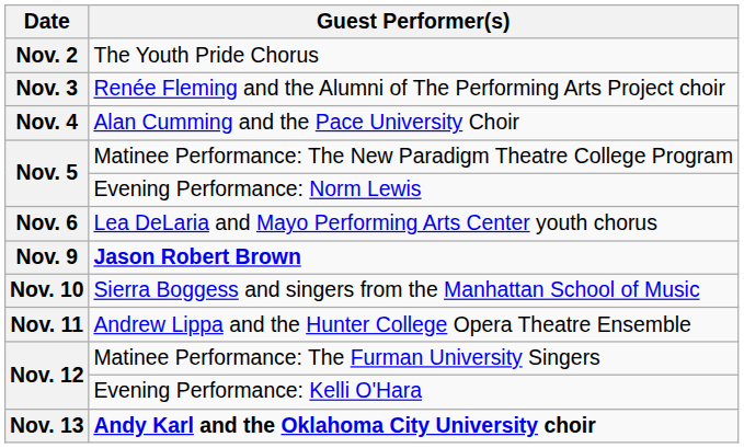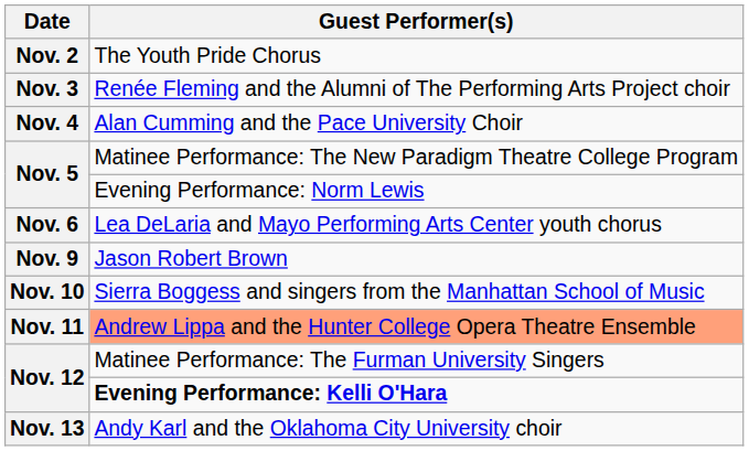Jason Robert Brown | Guest Performer(s): bold -> normal
Andrew Lippa and the Hunter College Opera Theatre Ensemble | Guest Performer(s): no background -> lightsalmon background
Evening Performance: Kelli O'Hara | Guest Performer(s): normal -> bold
Andy Karl and the Oklahoma City University choir | Guest Performer(s): bold -> normal
